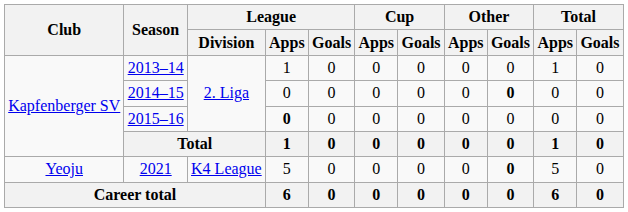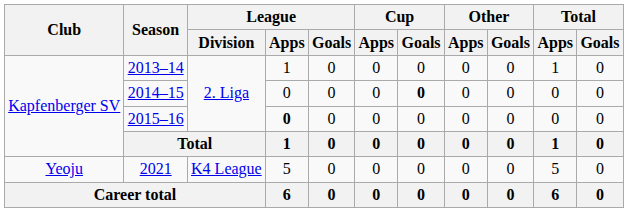2014–15 | Cup / Goals: normal -> bold
2014–15 | Other / Goals: bold -> normal
2021 | Other / Goals: bold -> normal
